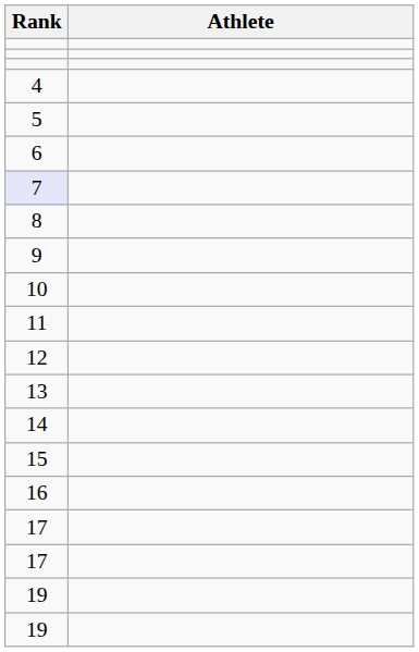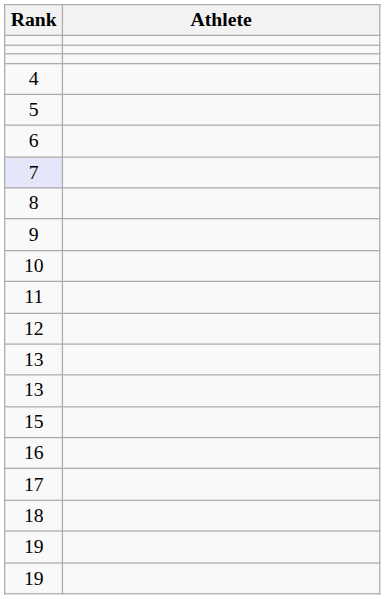row 15 | Rank: 14 -> 13
row 19 | Rank: 17 -> 18
